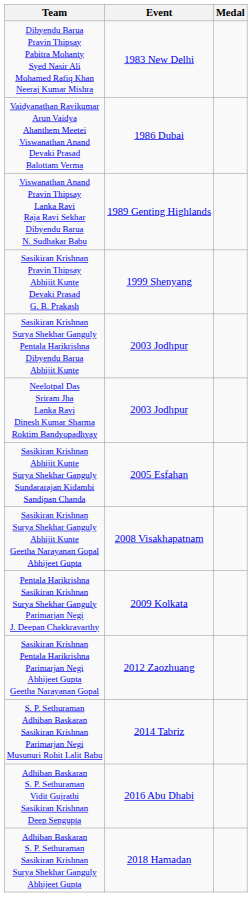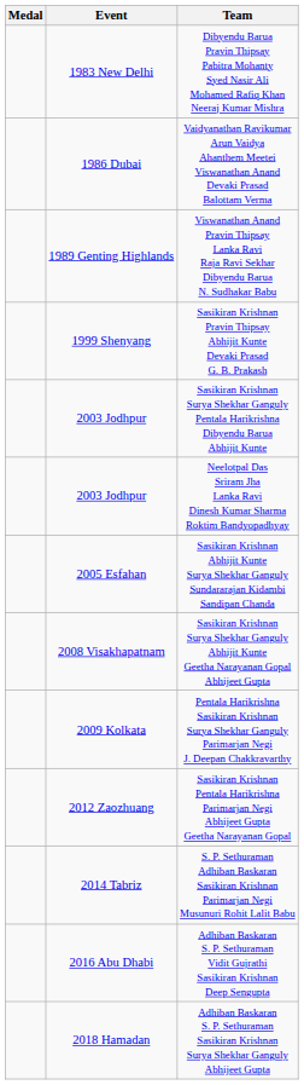columns swapped: Medal <-> Team
